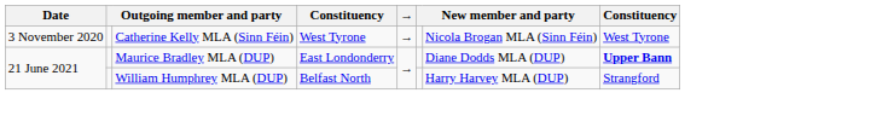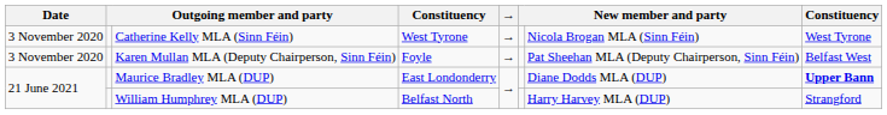+ row: 3 November 2020 | Karen Mullan MLA (Deputy Chairperson, Sinn Féin) | Foyle | → | Pat Sheehan MLA (Deputy Chairperson, Sinn Féin) | Belfast West
